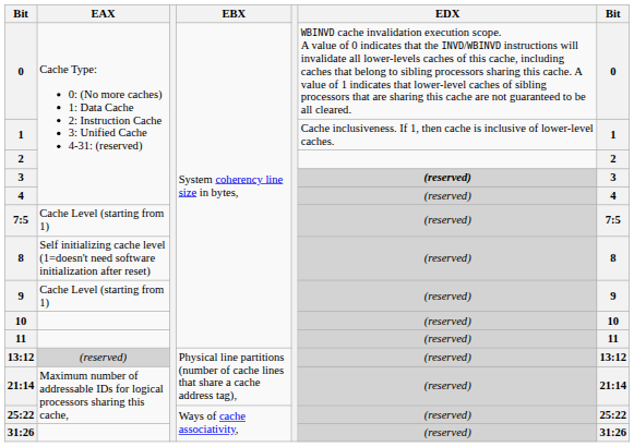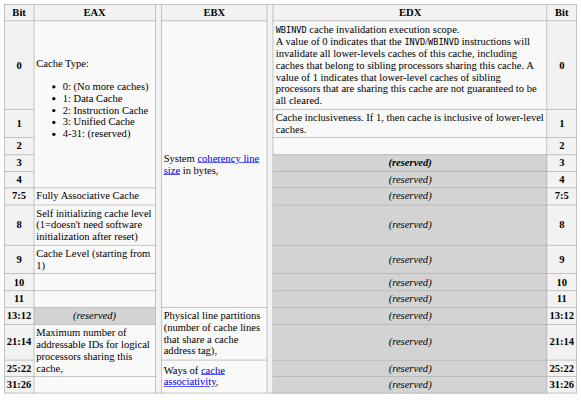row 7 | EAX: Cache Level (starting from 1) -> Fully Associative Cache
